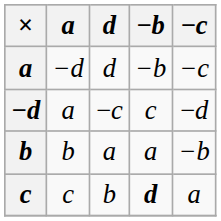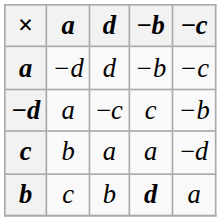row 3 | −c: −d -> −b
row 4 | ×: b -> c
row 4 | −c: −b -> −d
row 5 | ×: c -> b
